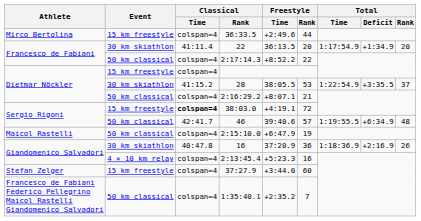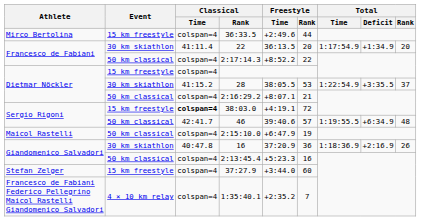2:13:45.4 | Event: 4 × 10 km relay -> 50 km classical
1:35:40.1 | Event: 50 km classical -> 4 × 10 km relay
